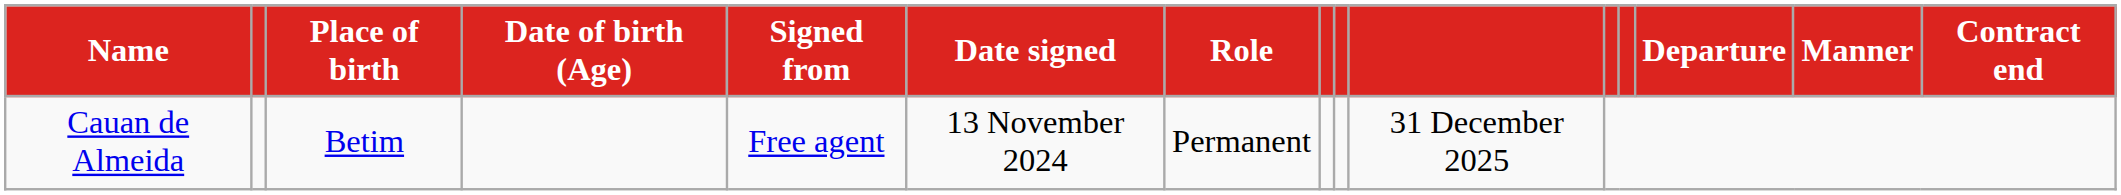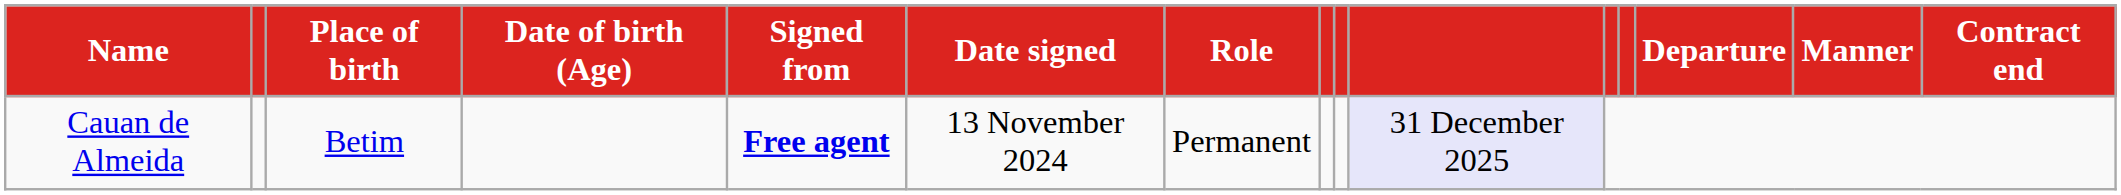Cauan de Almeida | Signed from: normal -> bold
Cauan de Almeida | column 10: no background -> lavender background
